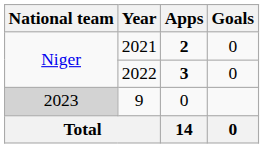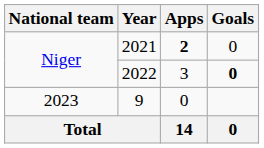2022 | Apps: bold -> normal
2022 | Goals: normal -> bold
9 | National team: lightgrey background -> no background
